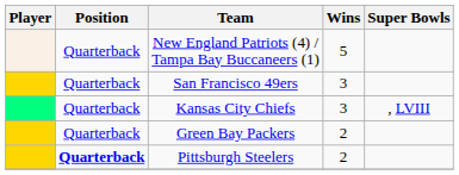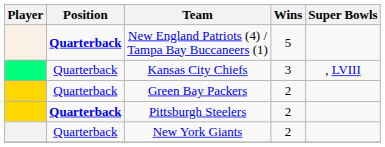New England Patriots (4) / Tampa Bay Buccaneers (1) | Position: normal -> bold
- row: Quarterback | San Francisco 49ers | 3
+ row: Quarterback | New York Giants | 2
